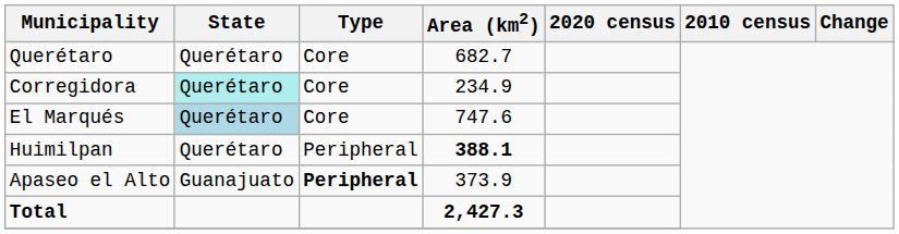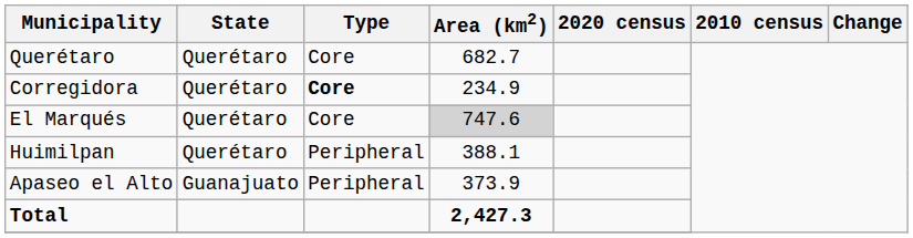Corregidora | State: paleturquoise background -> no background
Corregidora | Type: normal -> bold
El Marqués | State: lightblue background -> no background
El Marqués | Area (km2): no background -> lightgrey background
Huimilpan | Area (km2): bold -> normal
Apaseo el Alto | Type: bold -> normal
